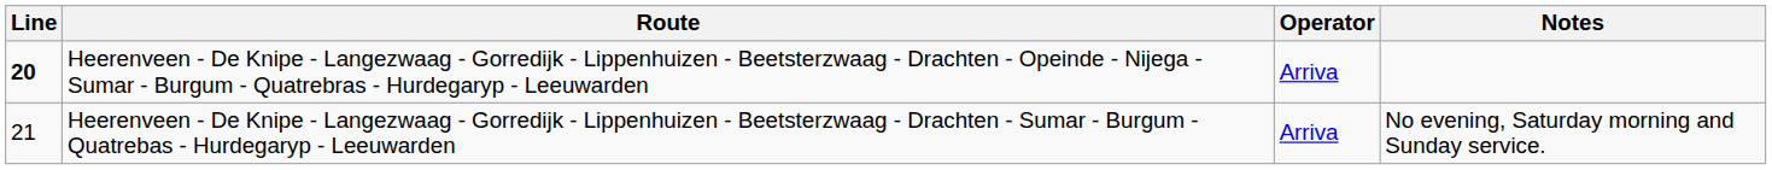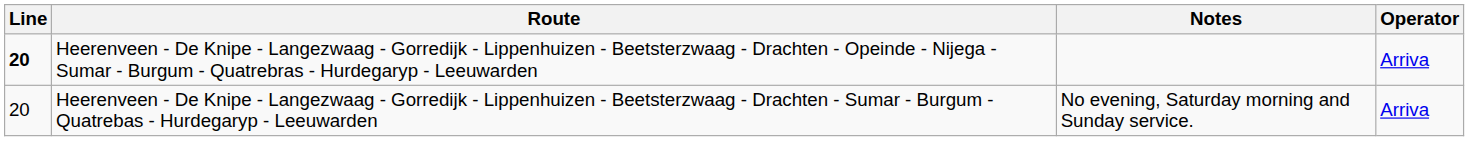columns swapped: Operator <-> Notes
row 3 | Line: 21 -> 20
